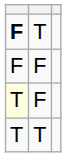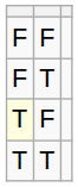row 2 | column 1: bold -> normal
row 2 | column 2: T -> F
row 3 | column 2: F -> T
